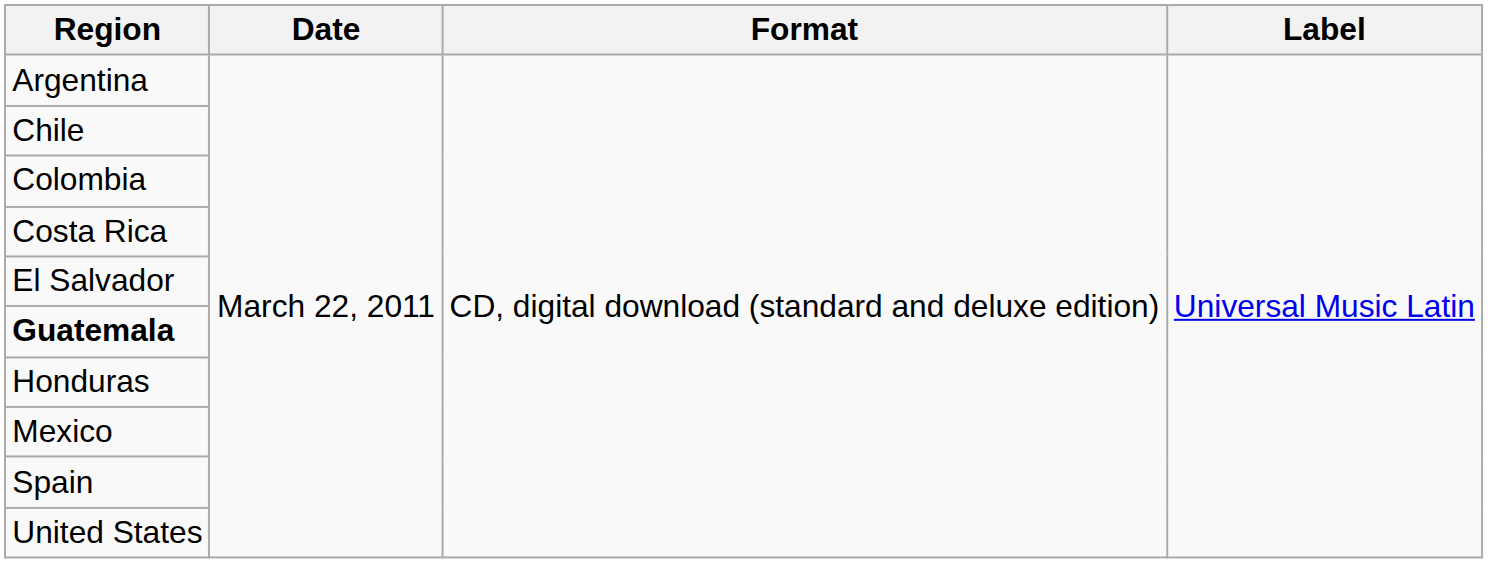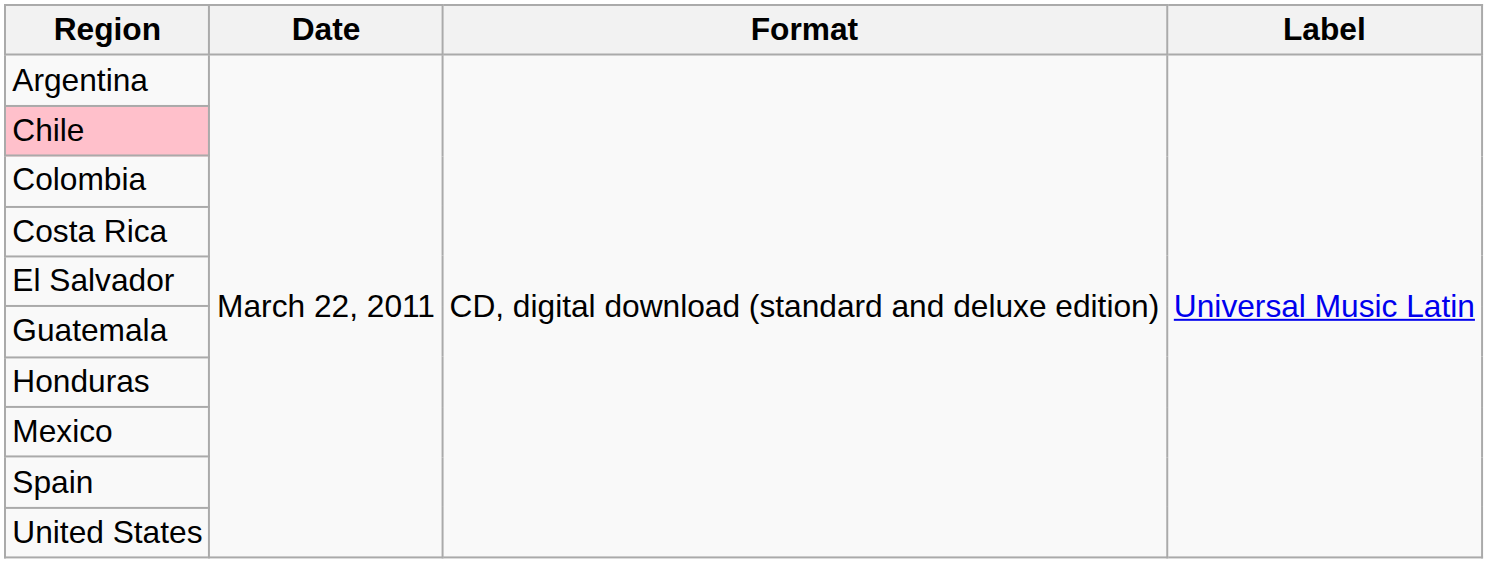Chile | Region: no background -> pink background
Guatemala | Region: bold -> normal
